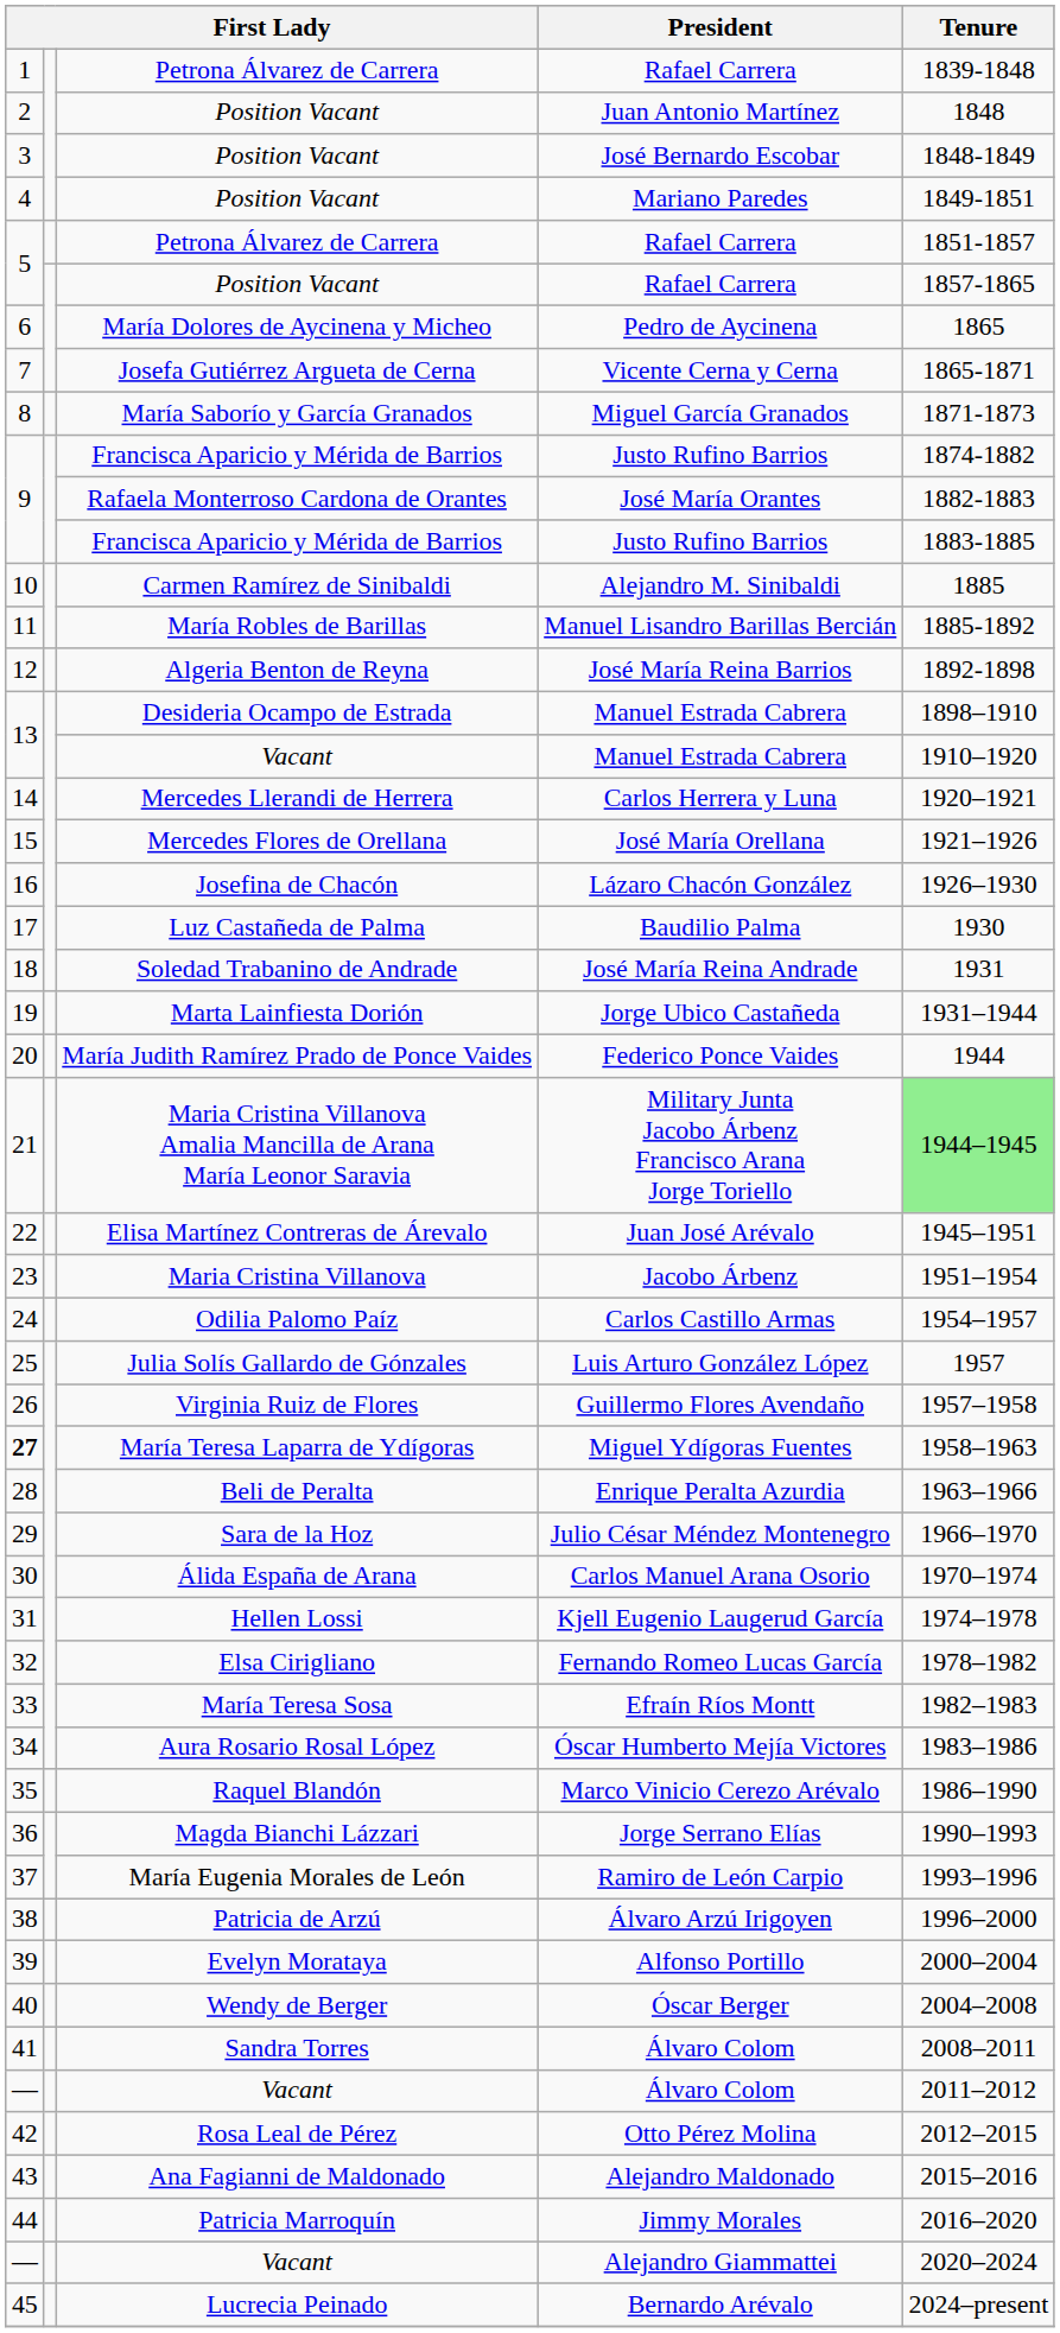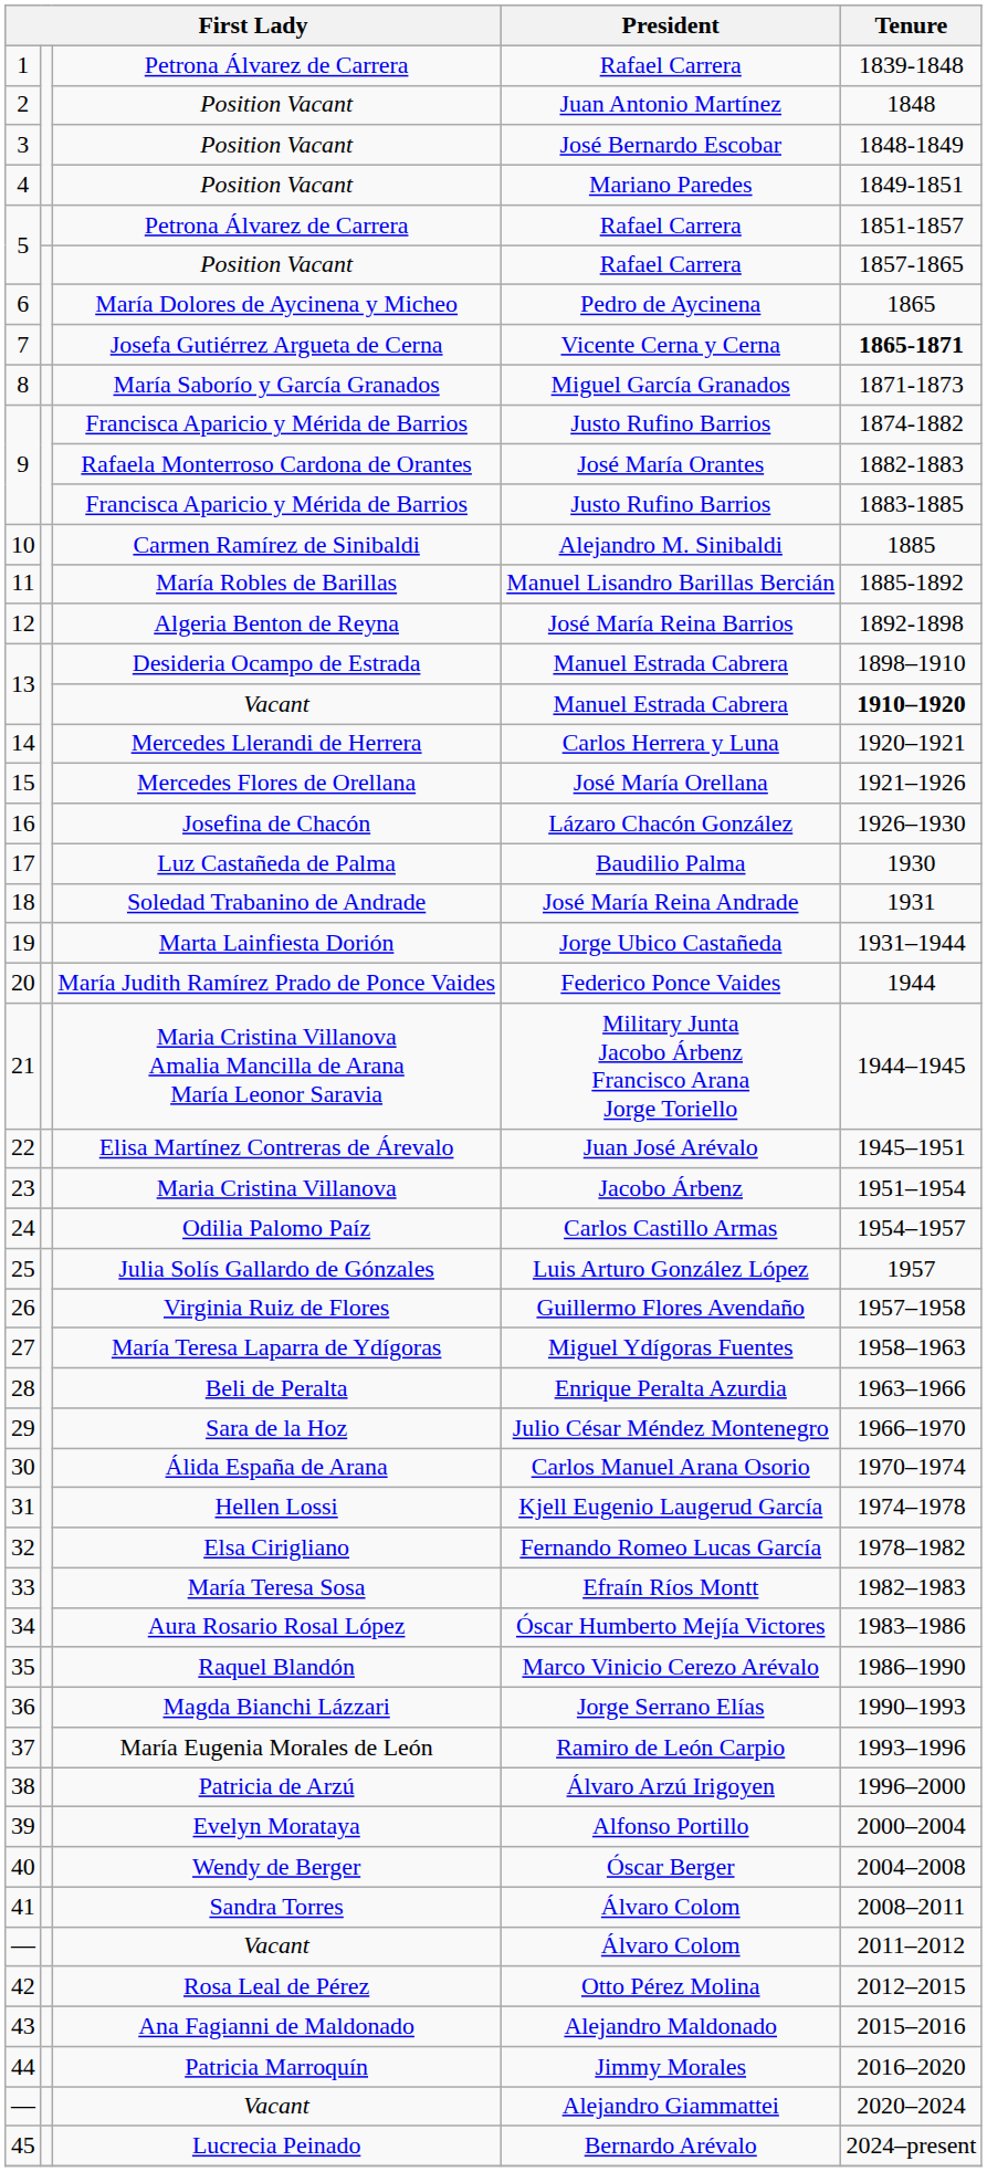Vicente Cerna y Cerna | Tenure: normal -> bold
Vacant / Manuel Estrada Cabrera | Tenure: normal -> bold
Military Junta Jacobo Árbenz Francisco Arana Jorge Toriello | Tenure: lightgreen background -> no background
Miguel Ydígoras Fuentes | column 1: bold -> normal
